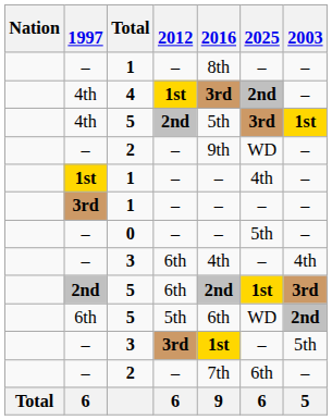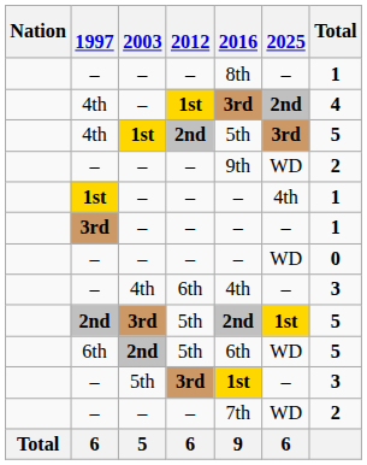columns swapped: 2003 <-> Total
row 8 | 2025: 5th -> WD
row 10 | 2012: 6th -> 5th
row 13 | 2025: 6th -> WD
